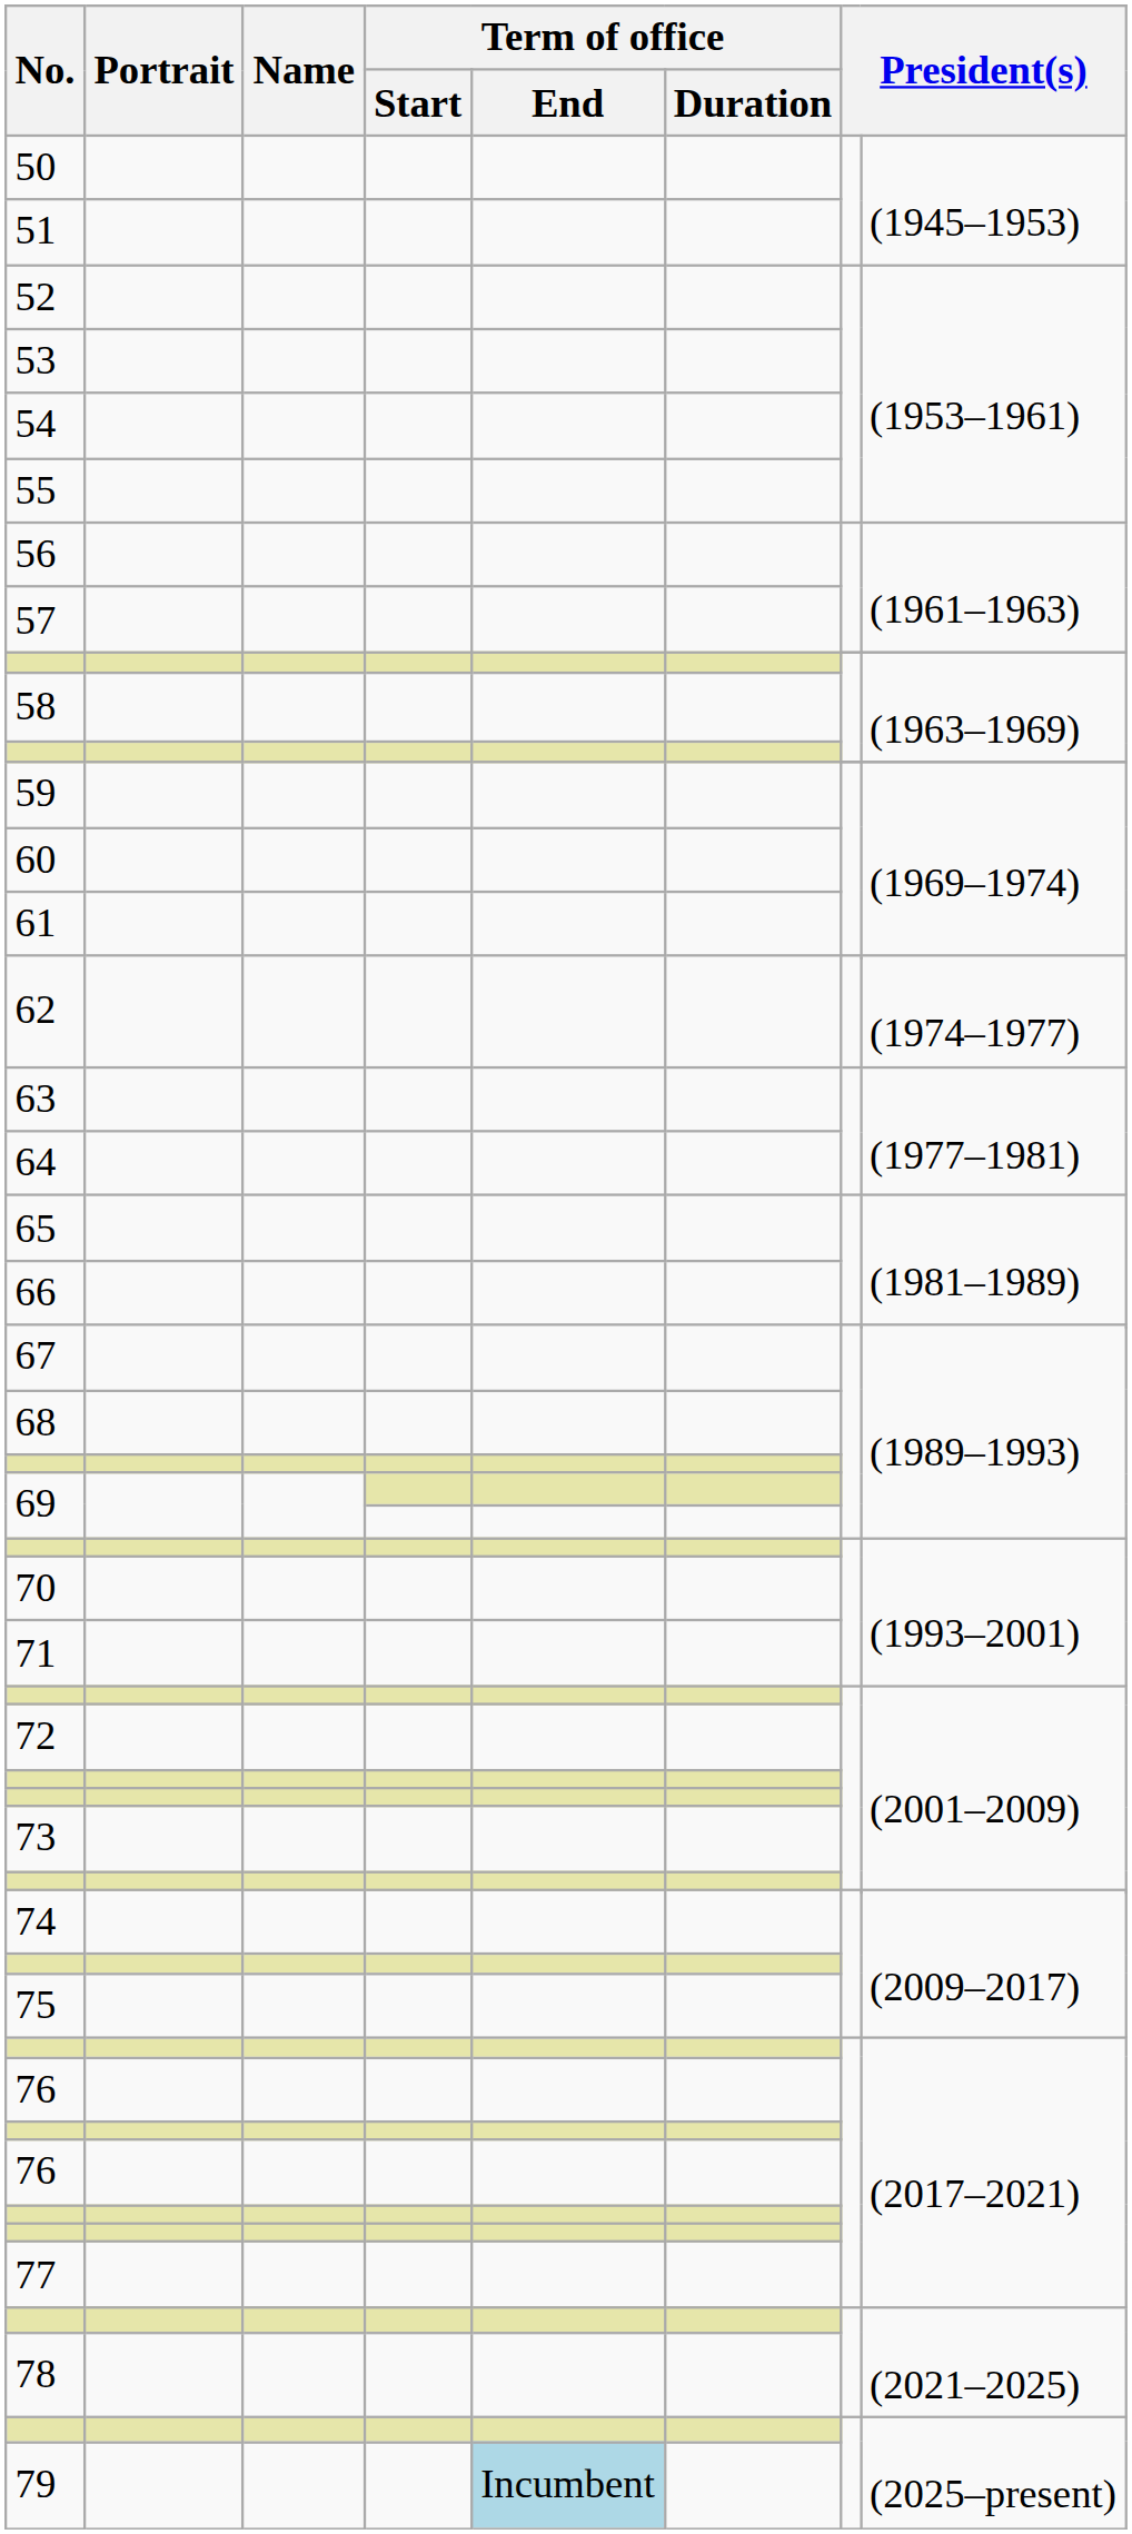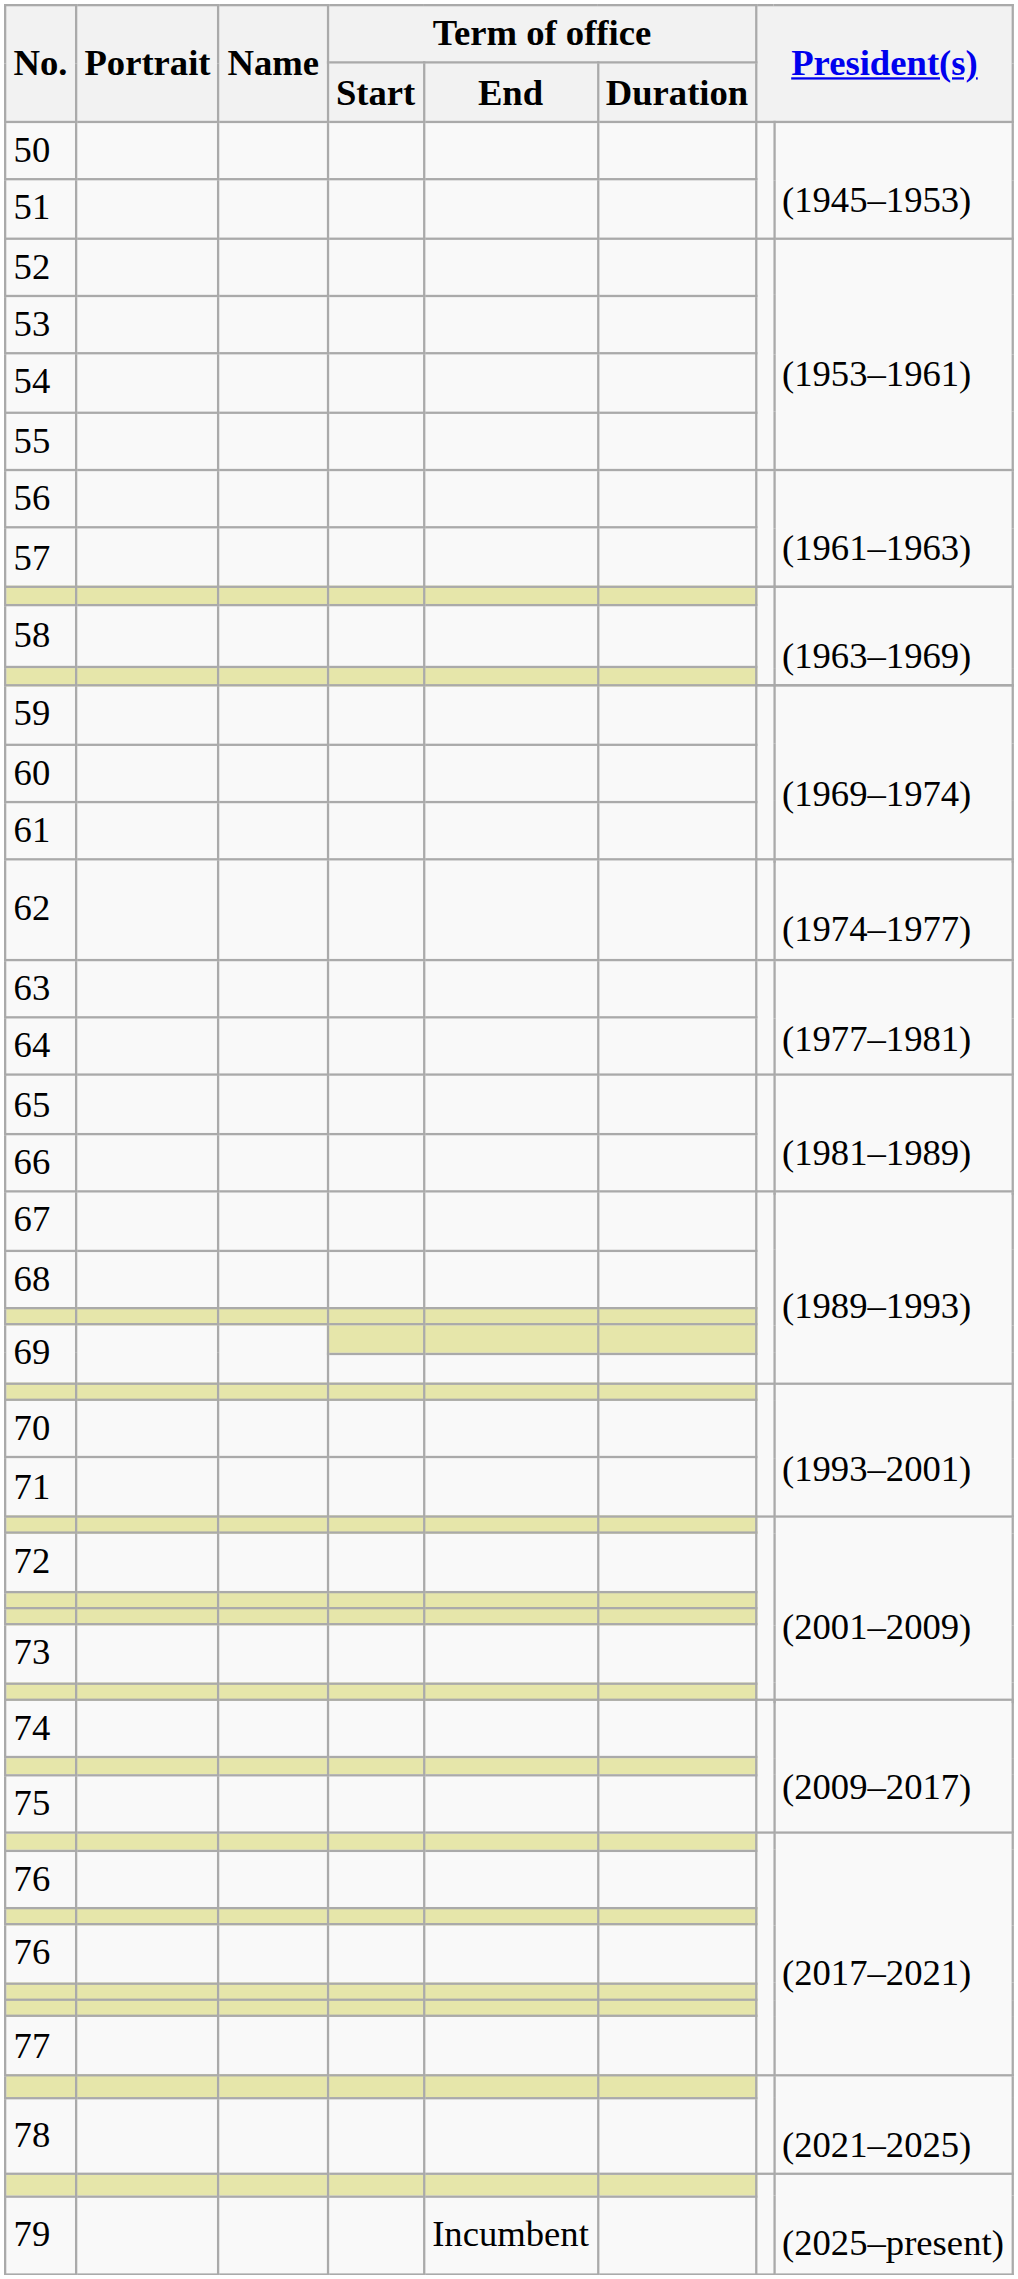79 | Term of office / End: lightblue background -> no background
